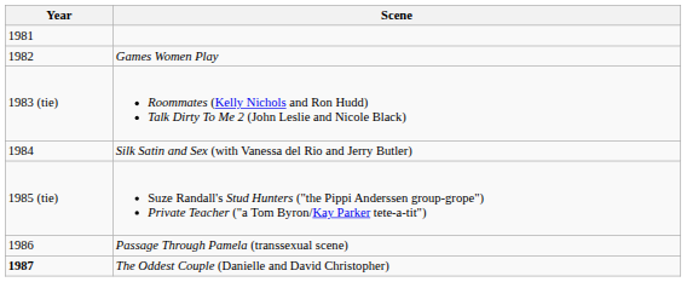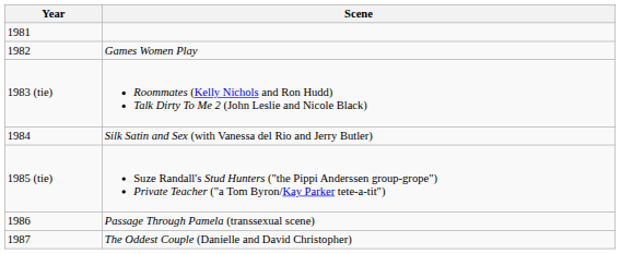The Oddest Couple (Danielle and David Christopher) | Year: bold -> normal
